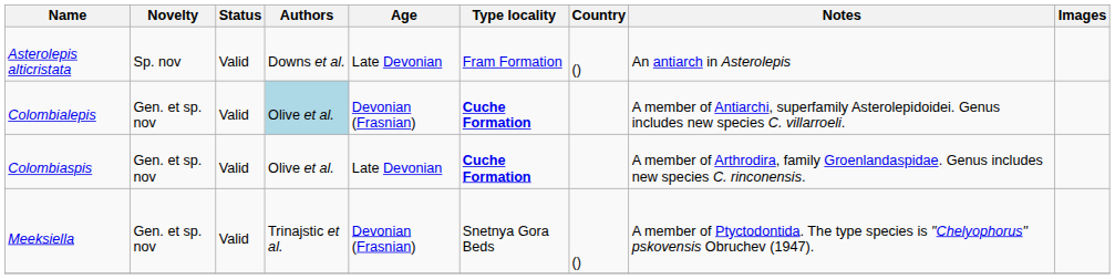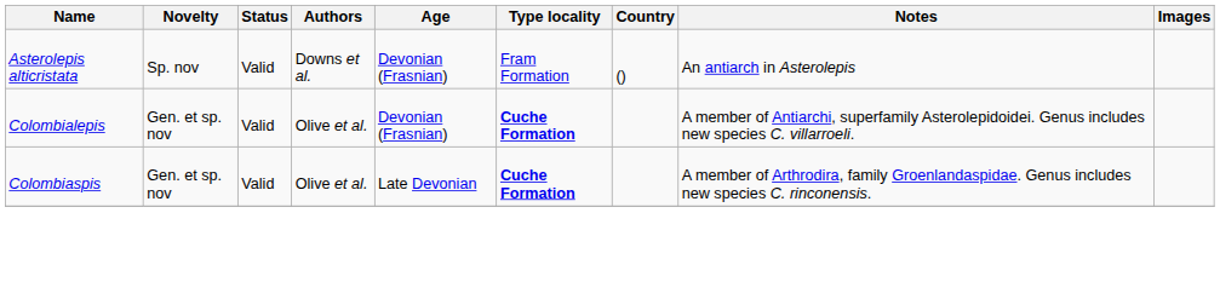Asterolepis alticristata | Age: Late Devonian -> Devonian (Frasnian)
Colombialepis | Authors: lightblue background -> no background
- row: Meeksiella | Gen. et sp. nov | Valid | Trinajstic et al. | Devonian (Frasnian) | Snetnya Gora Beds | () | A member of Ptyctodontida. The type species is "Chelyophorus" pskovensis Obruchev (1947).
